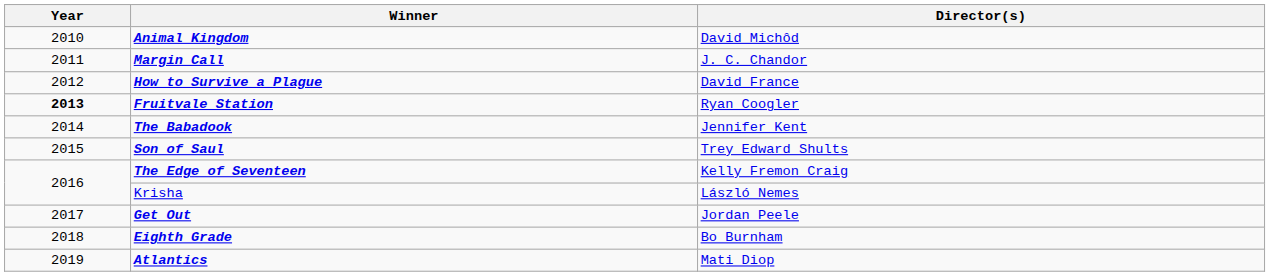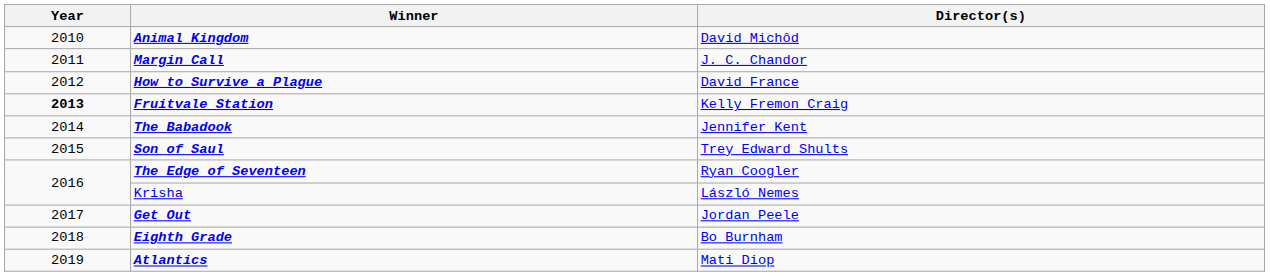Fruitvale Station | Director(s): Ryan Coogler -> Kelly Fremon Craig
The Edge of Seventeen | Director(s): Kelly Fremon Craig -> Ryan Coogler
